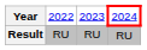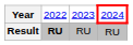Result | column 2: normal -> bold
